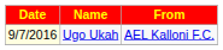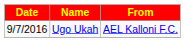Ugo Ukah | Date: lightyellow background -> no background
